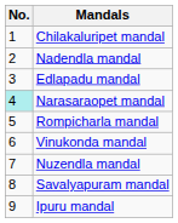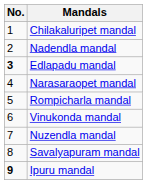Edlapadu mandal | No.: normal -> bold
Narasaraopet mandal | No.: paleturquoise background -> no background
Ipuru mandal | No.: normal -> bold
